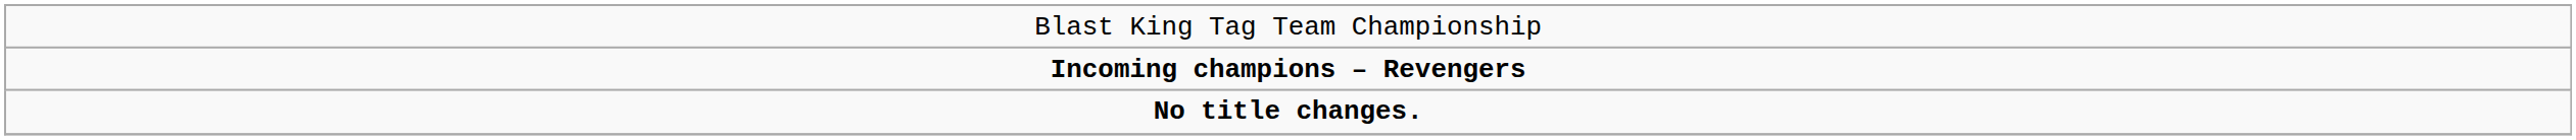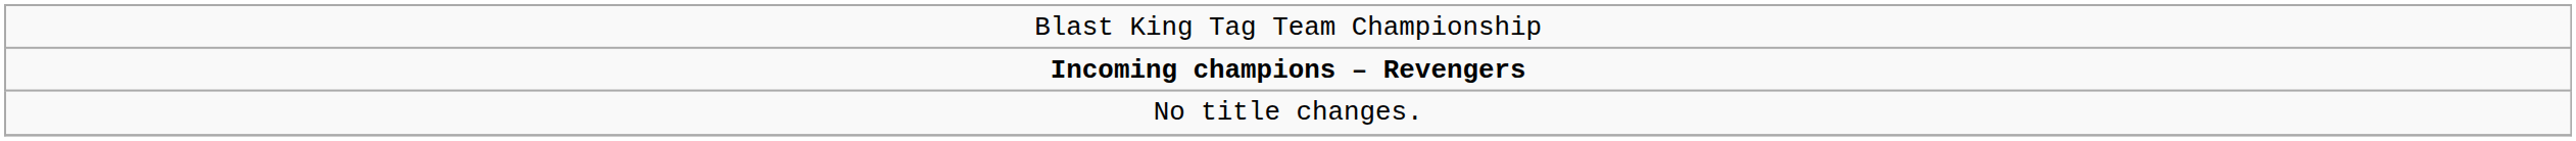No title changes. | column 1: bold -> normal
